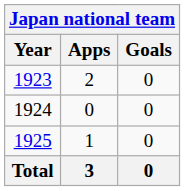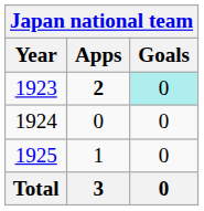1923 | Apps: normal -> bold
1923 | Goals: no background -> paleturquoise background
